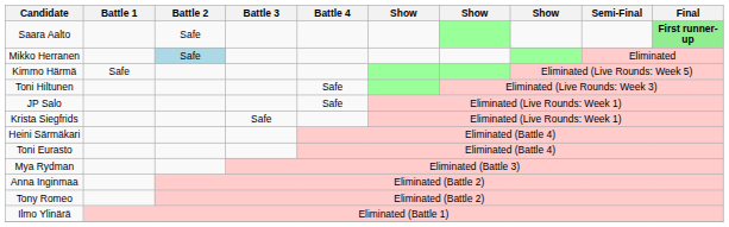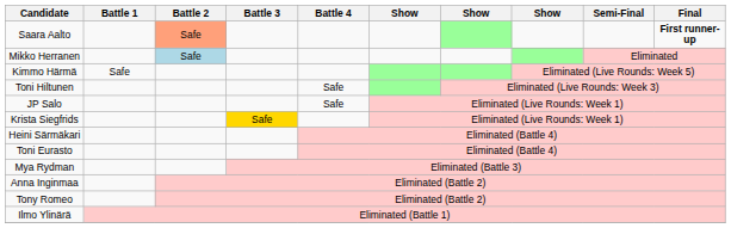Saara Aalto | Battle 2: no background -> lightsalmon background
Saara Aalto | Final: lightgreen background -> no background
Krista Siegfrids | Battle 3: no background -> gold background
